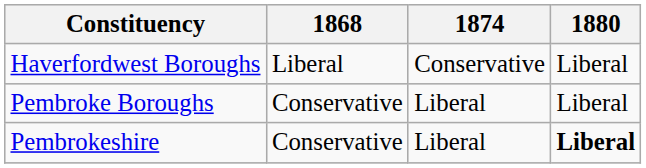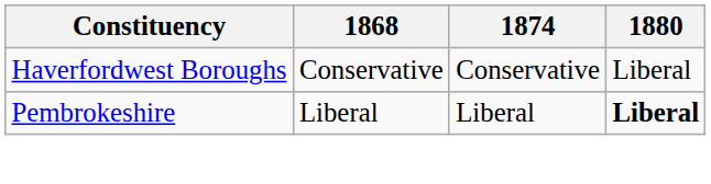Haverfordwest Boroughs | 1868: Liberal -> Conservative
- row: Pembroke Boroughs | Conservative | Liberal | Liberal
Pembrokeshire | 1868: Conservative -> Liberal
